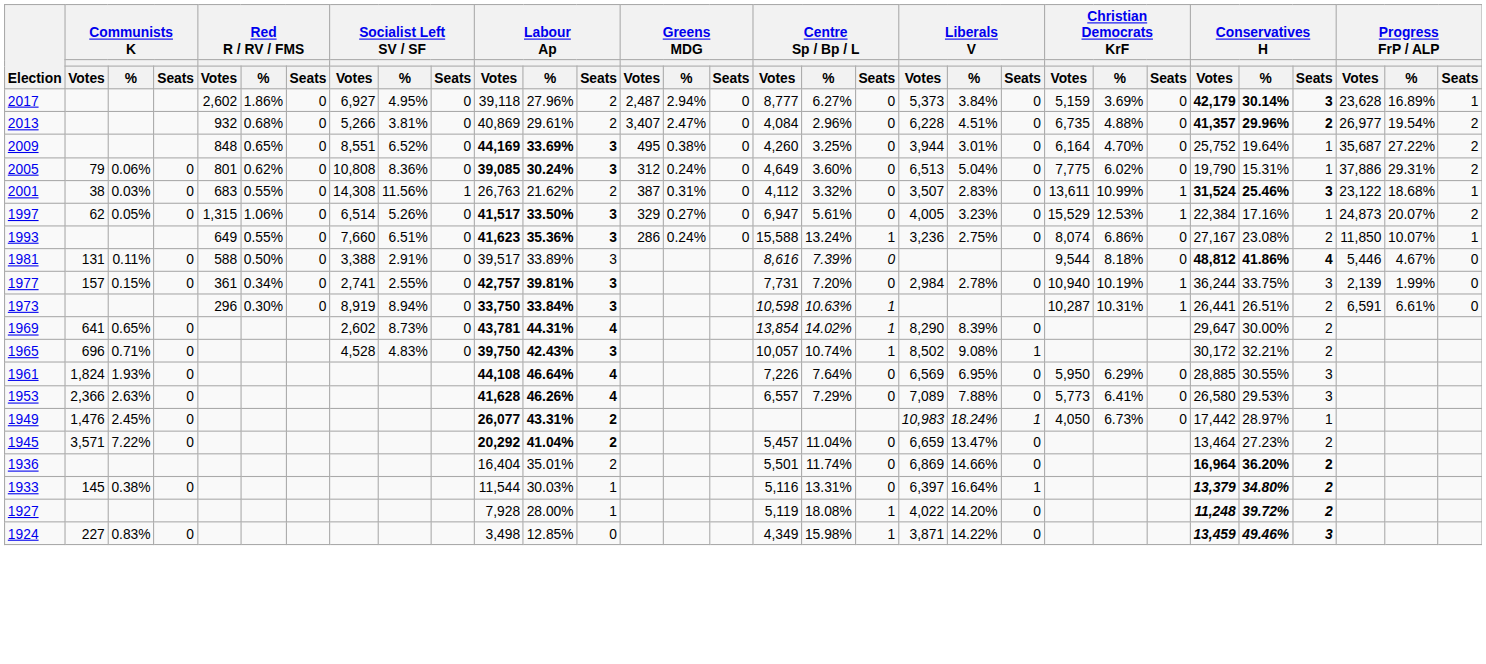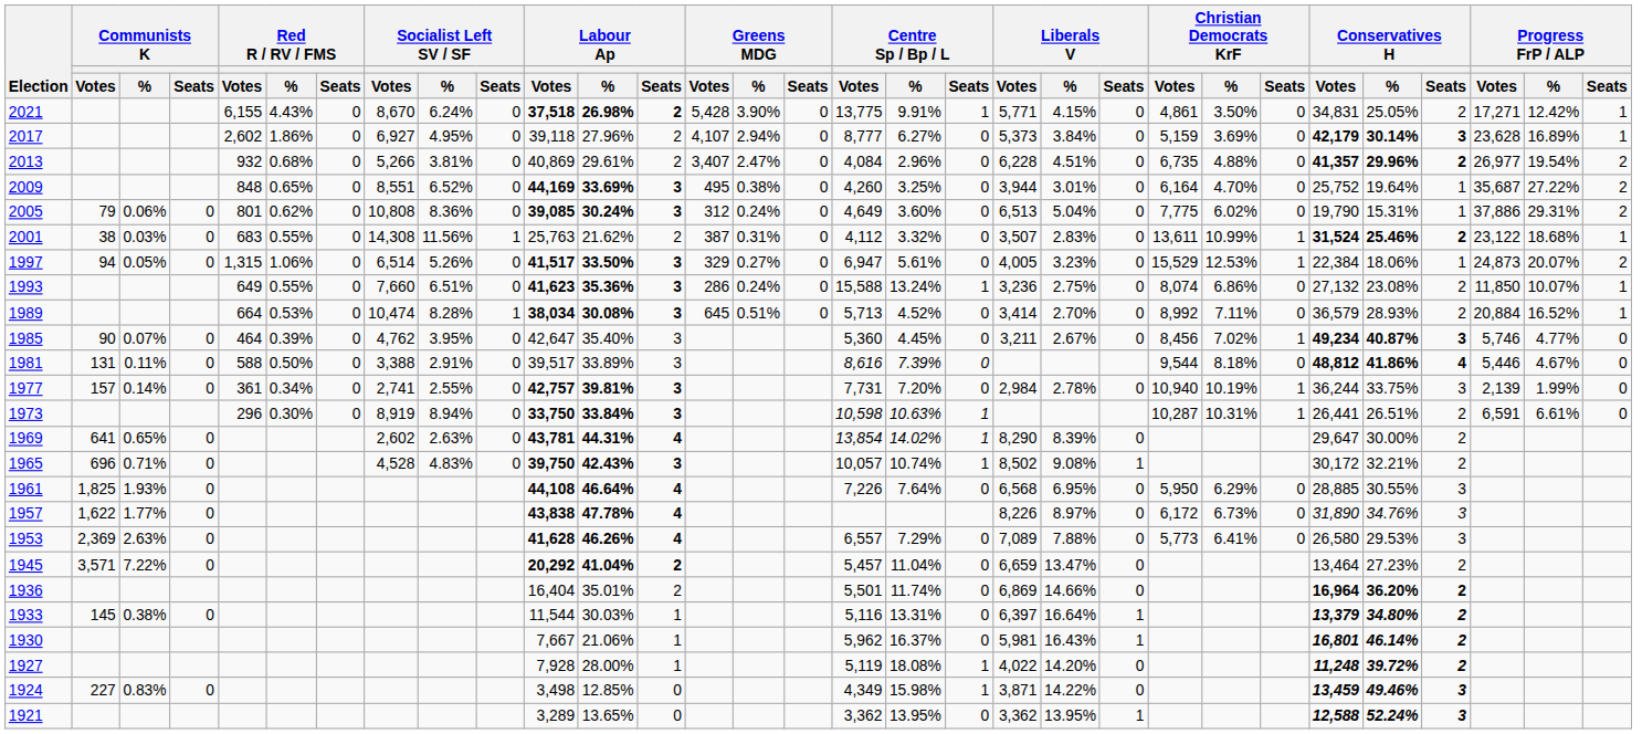+ row: 2021 | 6,155 | 4.43% | 0 | 8,670 | 6.24% | 0 | 37,518 | 26.98% | 2 | 5,428 | 3.90% | 0 | 13,775 | 9.91% | 1 | 5,771 | 4.15% | 0 | 4,861 | 3.50% | 0 | 34,831 | 25.05% | 2 | 17,271 | 12.42% | 1
2017 | Greens MDG / Votes: 2,487 -> 4,107
2001 | Labour Ap / Votes: 26,763 -> 25,763
2001 | Conservatives H / Seats: 3 -> 2
1997 | Communists K / Votes: 62 -> 94
1997 | Conservatives H / %: 17.16% -> 18.06%
1993 | Conservatives H / Votes: 27,167 -> 27,132
+ row: 1989 | 664 | 0.53% | 0 | 10,474 | 8.28% | 1 | 38,034 | 30.08% | 3 | 645 | 0.51% | 0 | 5,713 | 4.52% | 0 | 3,414 | 2.70% | 0 | 8,992 | 7.11% | 0 | 36,579 | 28.93% | 2 | 20,884 | 16.52% | 1
+ row: 1985 | 90 | 0.07% | 0 | 464 | 0.39% | 0 | 4,762 | 3.95% | 0 | 42,647 | 35.40% | 3 | 5,360 | 4.45% | 0 | 3,211 | 2.67% | 0 | 8,456 | 7.02% | 1 | 49,234 | 40.87% | 3 | 5,746 | 4.77% | 0
1977 | Communists K / %: 0.15% -> 0.14%
1969 | Socialist Left SV / SF / %: 8.73% -> 2.63%
1961 | Communists K / Votes: 1,824 -> 1,825
1961 | Liberals V / Votes: 6,569 -> 6,568
+ row: 1957 | 1,622 | 1.77% | 0 | 43,838 | 47.78% | 4 | 8,226 | 8.97% | 0 | 6,172 | 6.73% | 0 | 31,890 | 34.76% | 3
1953 | Communists K / Votes: 2,366 -> 2,369
- row: 1949 | 1,476 | 2.45% | 0 | 26,077 | 43.31% | 2 | 10,983 | 18.24% | 1 | 4,050 | 6.73% | 0 | 17,442 | 28.97% | 1
+ row: 1930 | 7,667 | 21.06% | 1 | 5,962 | 16.37% | 0 | 5,981 | 16.43% | 1 | 16,801 | 46.14% | 2
+ row: 1921 | 3,289 | 13.65% | 0 | 3,362 | 13.95% | 0 | 3,362 | 13.95% | 1 | 12,588 | 52.24% | 3
